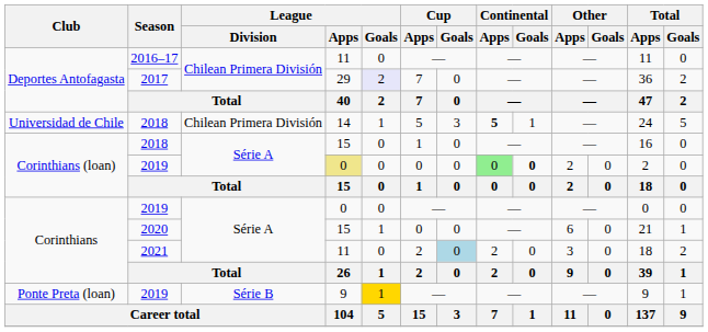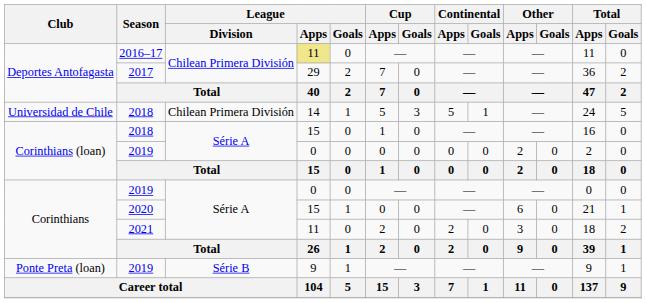2016–17 | League / Apps: no background -> khaki background
2017 | League / Goals: lavender background -> no background
Universidad de Chile / 2018 | Continental / Apps: bold -> normal
Corinthians (loan) / 2019 | League / Apps: khaki background -> no background
Corinthians (loan) / 2019 | Continental / Apps: lightgreen background -> no background
Corinthians (loan) / 2019 | Continental / Goals: bold -> normal
2021 | Cup / Goals: lightblue background -> no background
Ponte Preta (loan) / 2019 | League / Goals: gold background -> no background
